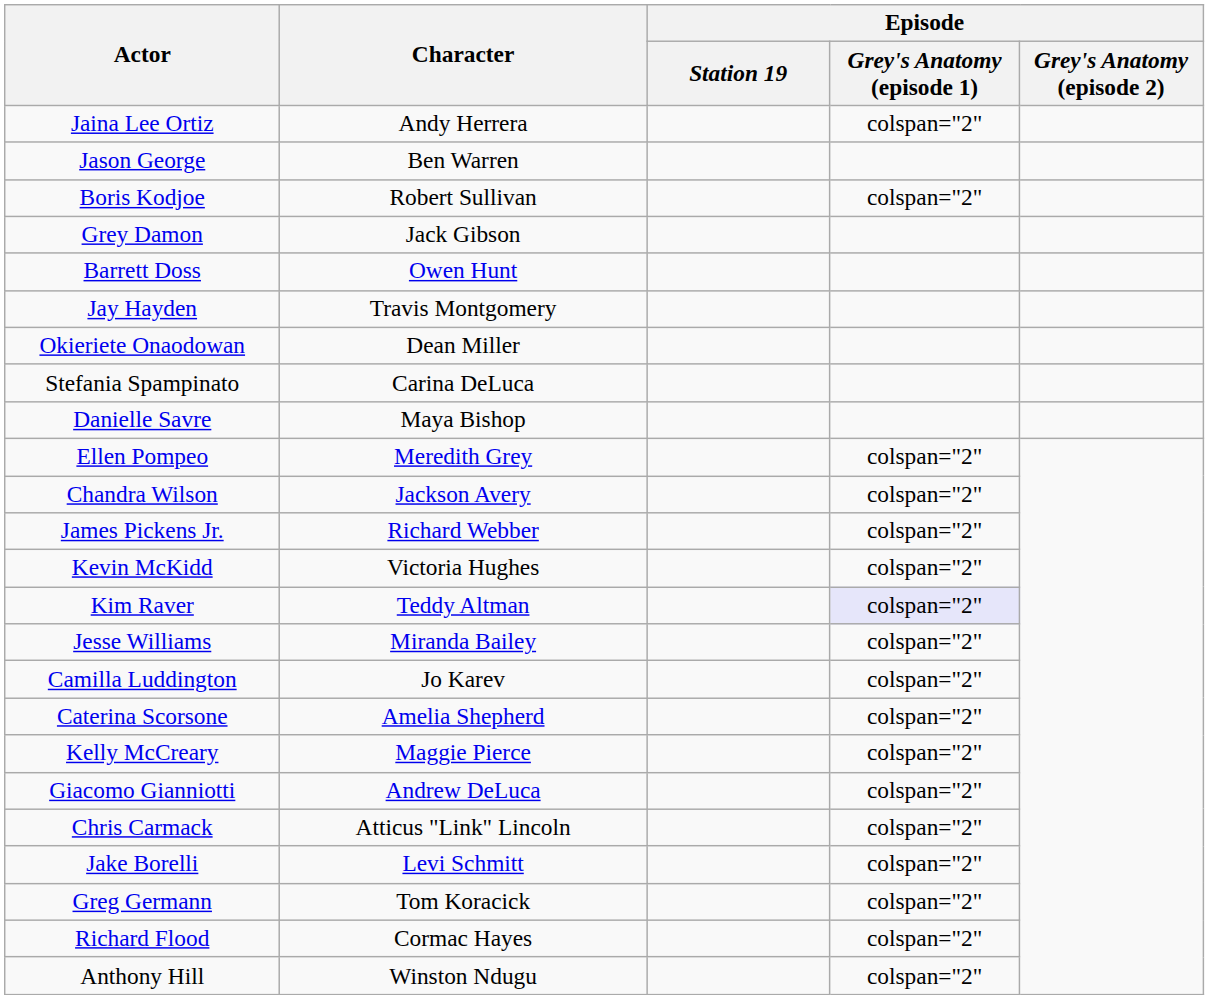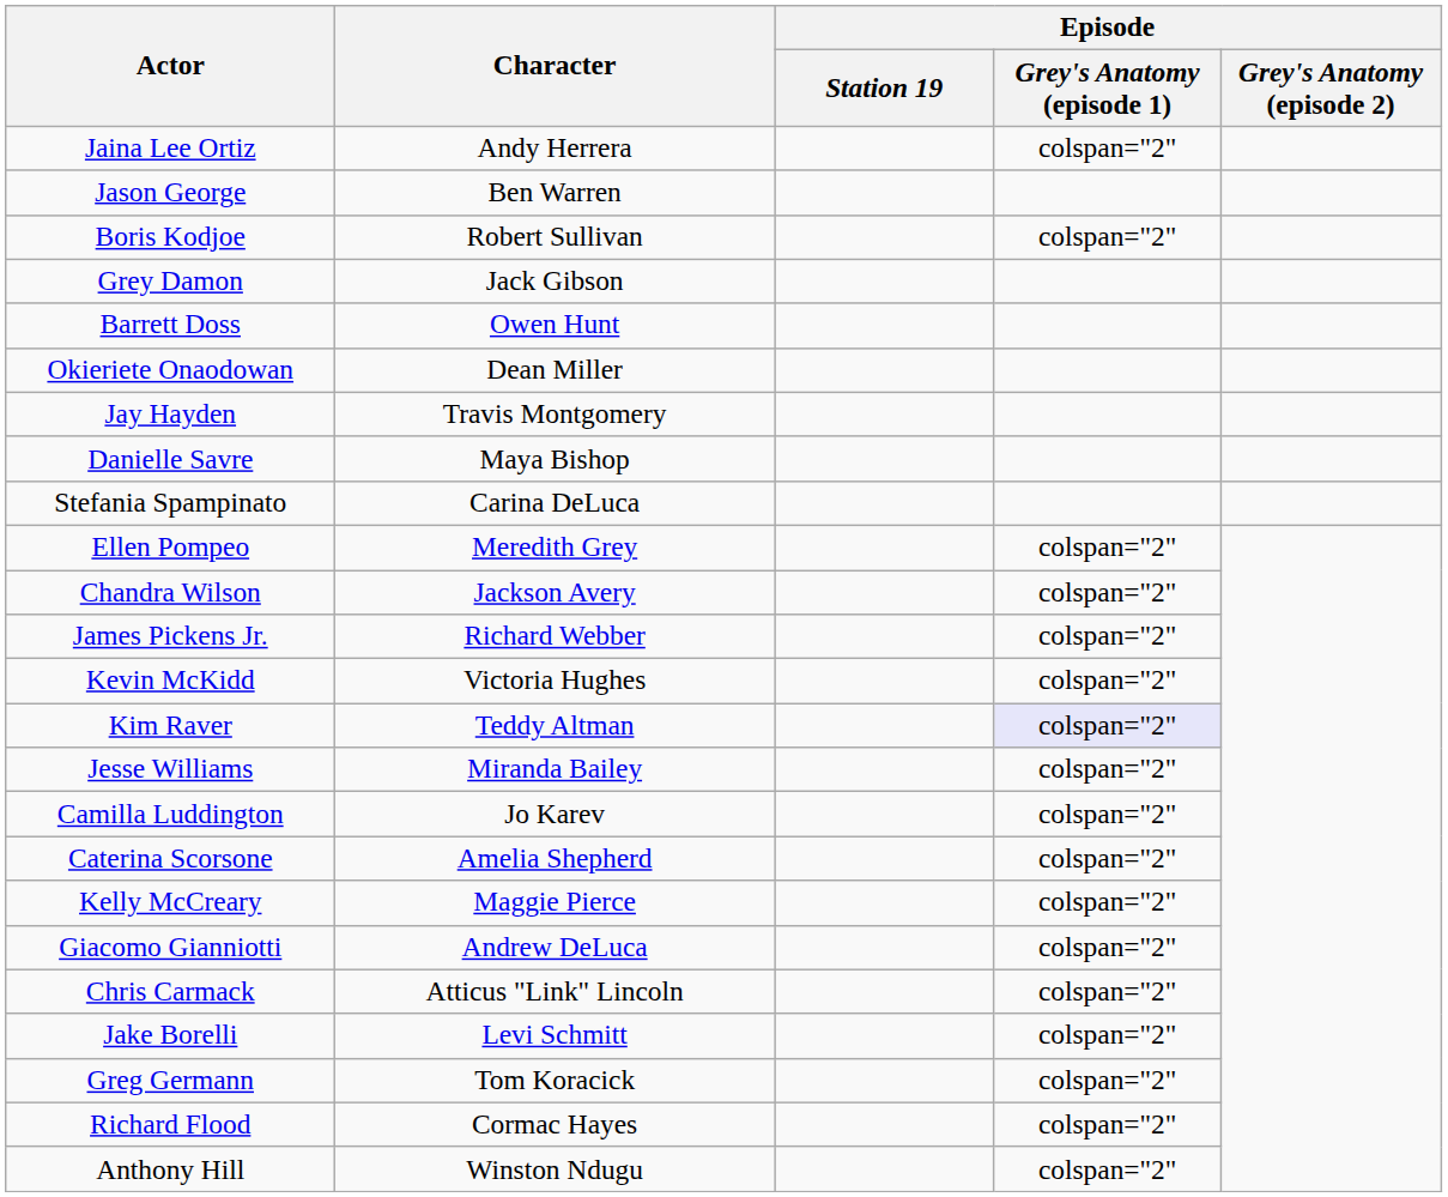rows swapped: Jay Hayden <-> Okieriete Onaodowan
rows swapped: Danielle Savre <-> Stefania Spampinato
